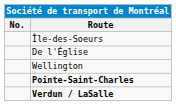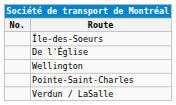Pointe-Saint-Charles | Route: bold -> normal
Verdun / LaSalle | Route: bold -> normal
